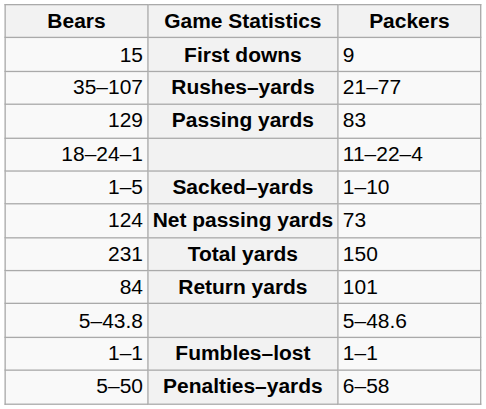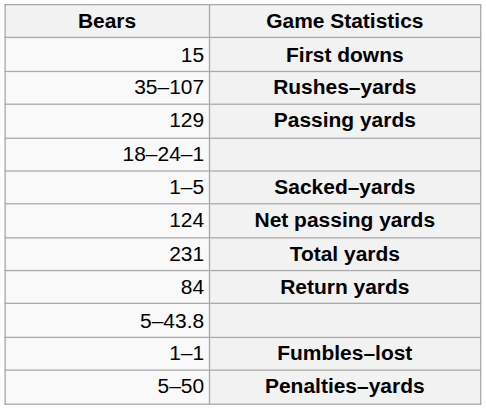- column: Packers | 9 | 21–77 | 83 | 11–22–4 | 1–10 | 73 | 150 | 101 | 5–48.6 | 1–1 | 6–58
